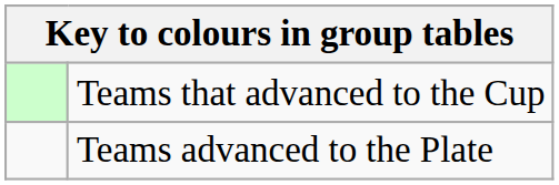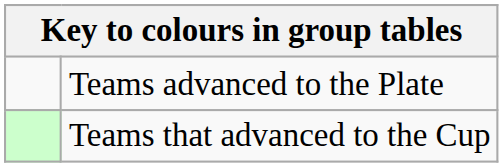rows swapped: Teams that advanced to the Cup <-> Teams advanced to the Plate
